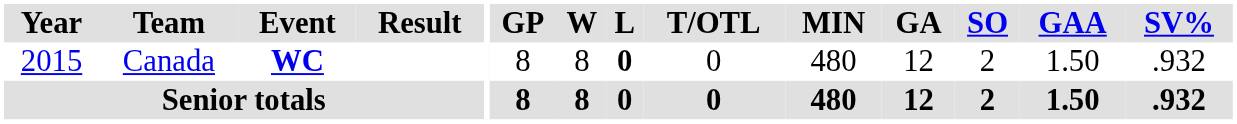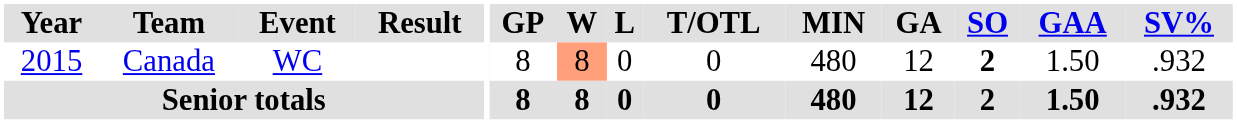Canada | Event: bold -> normal
Canada | W: no background -> lightsalmon background
Canada | L: bold -> normal
Canada | SO: normal -> bold
